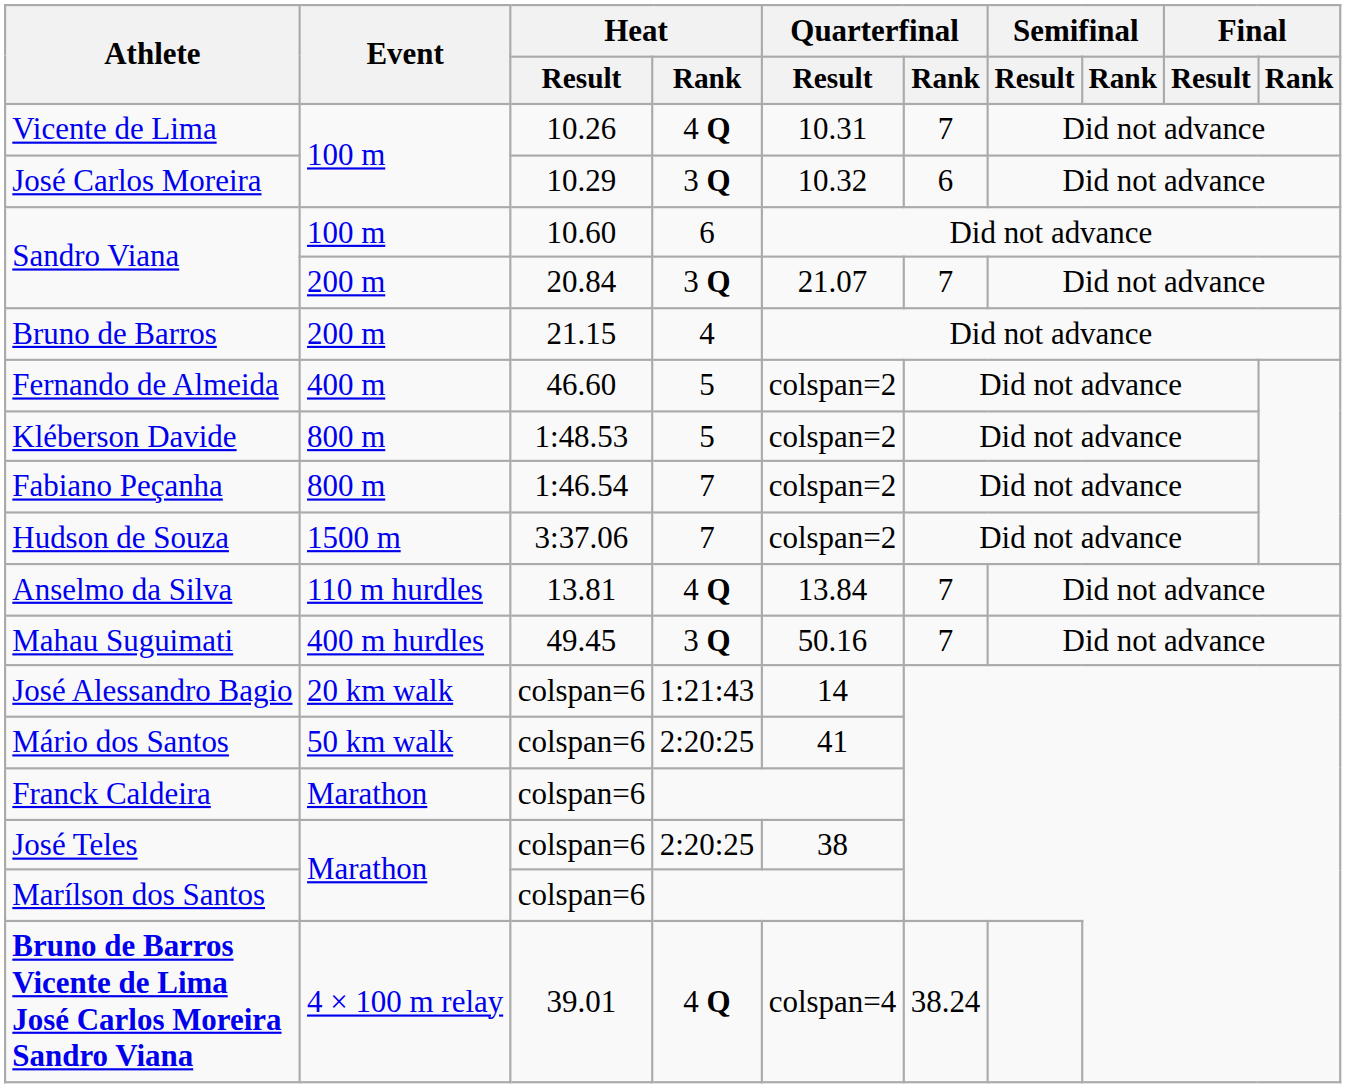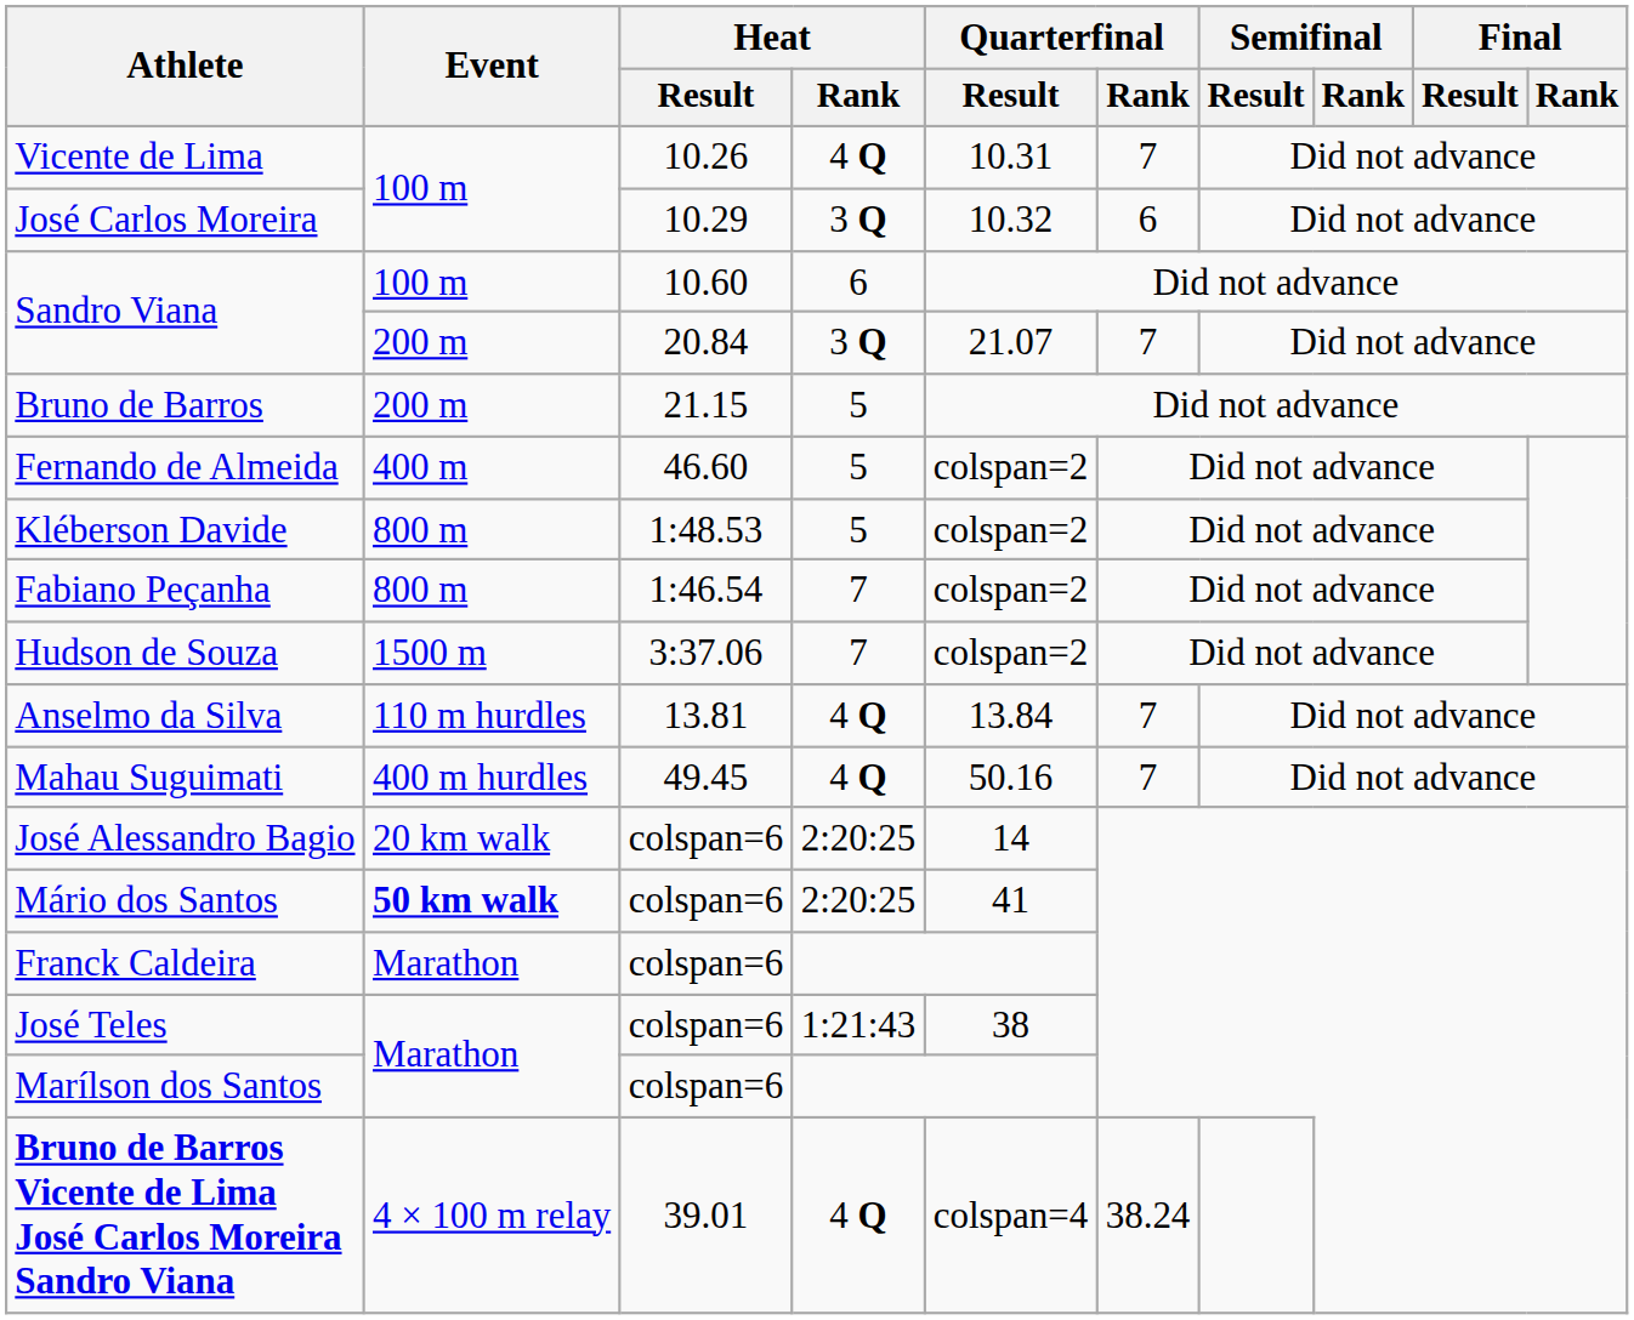Bruno de Barros | Heat / Rank: 4 -> 5
Mahau Suguimati | Heat / Rank: 3 Q -> 4 Q
José Alessandro Bagio | Heat / Rank: 1:21:43 -> 2:20:25
Mário dos Santos | Event: normal -> bold
José Teles | Heat / Rank: 2:20:25 -> 1:21:43
